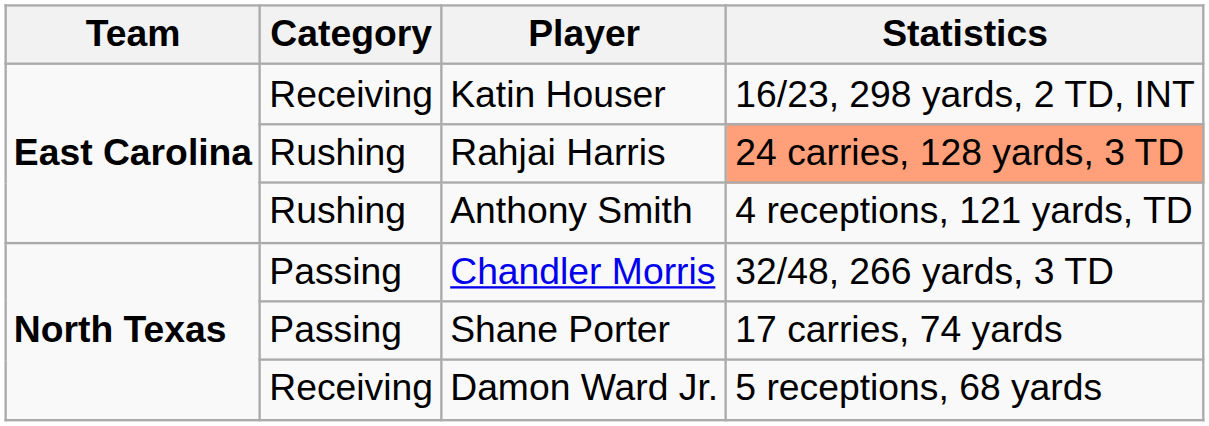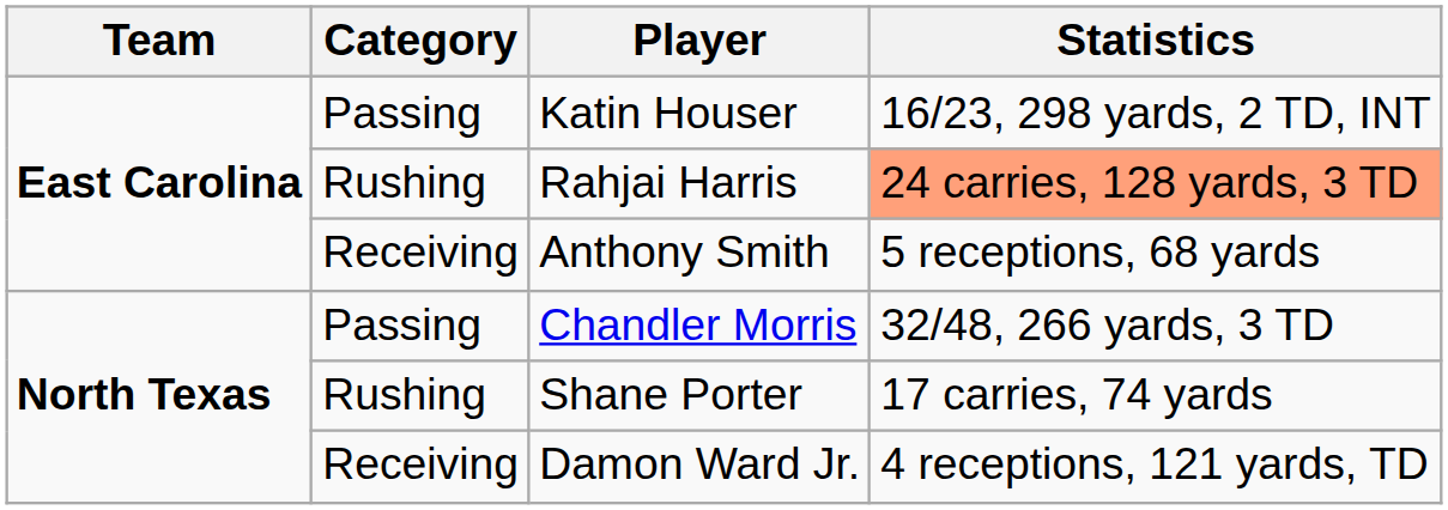Katin Houser | Category: Receiving -> Passing
Anthony Smith | Category: Rushing -> Receiving
Anthony Smith | Statistics: 4 receptions, 121 yards, TD -> 5 receptions, 68 yards
Shane Porter | Category: Passing -> Rushing
Damon Ward Jr. | Statistics: 5 receptions, 68 yards -> 4 receptions, 121 yards, TD
